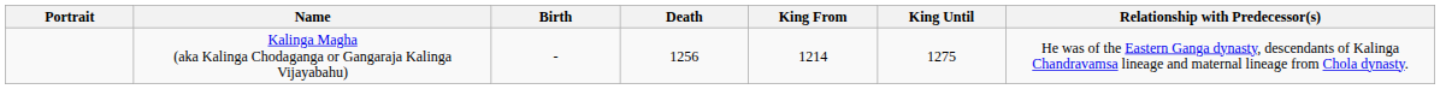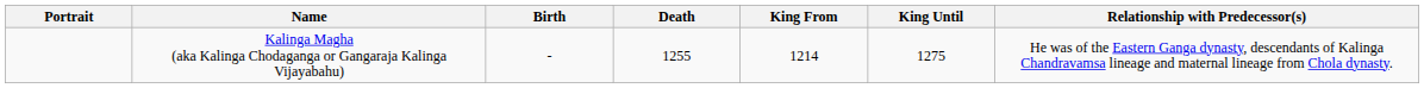row 2 | Death: 1256 -> 1255
